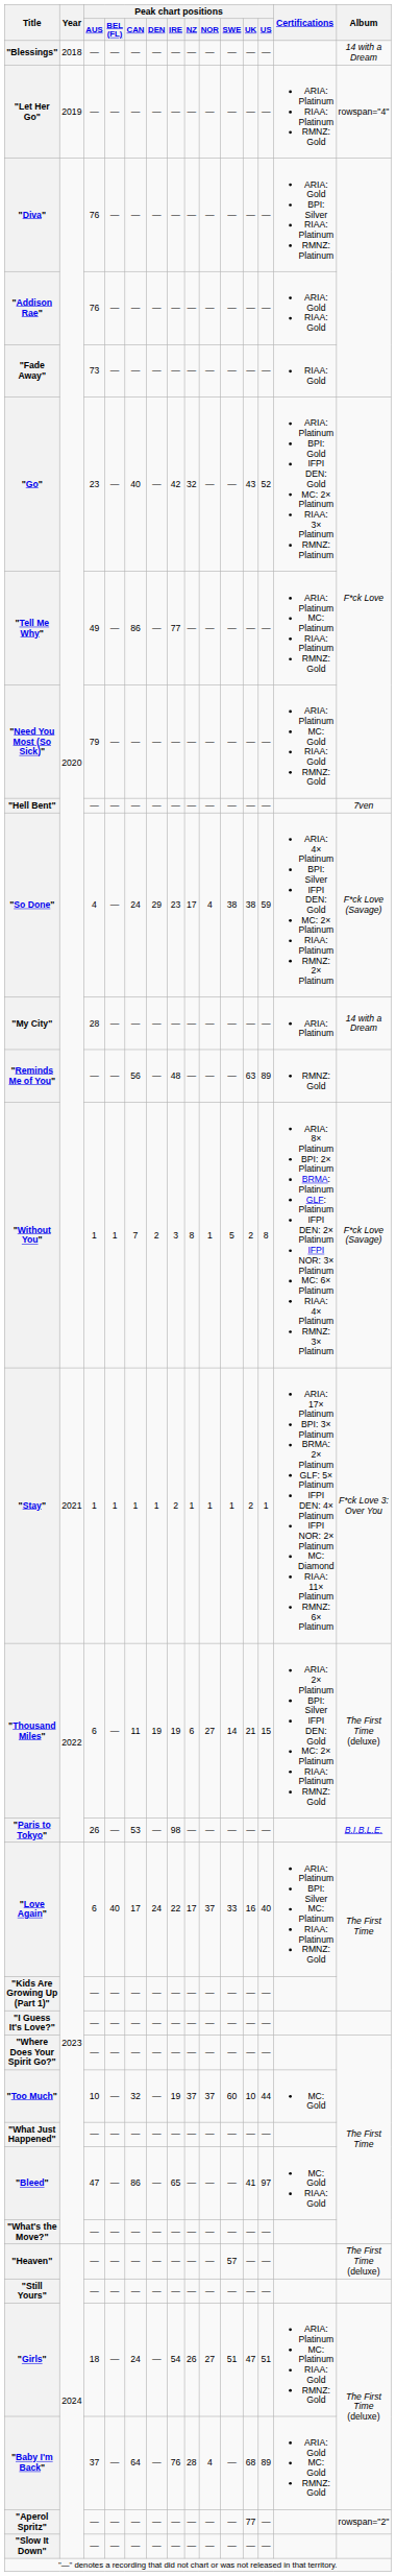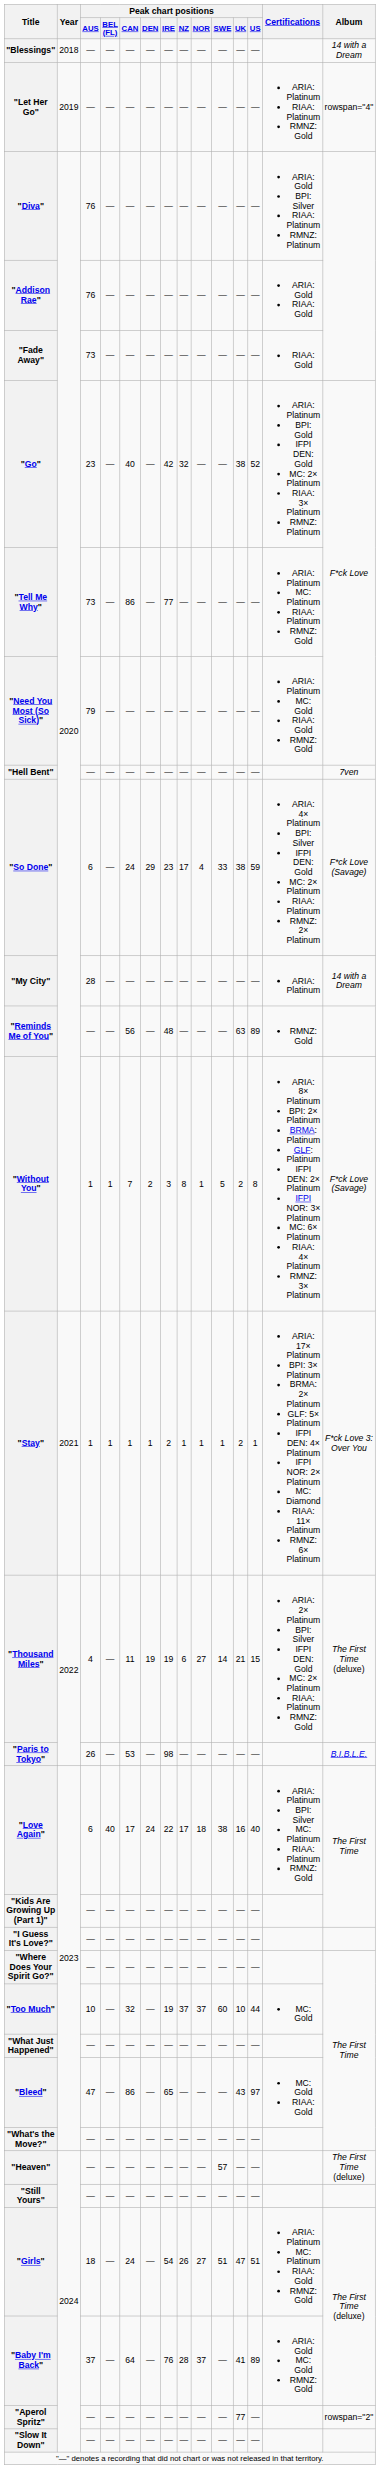"Go" | Peak chart positions / UK: 43 -> 38
"Tell Me Why" | Peak chart positions / AUS: 49 -> 73
"So Done" | Peak chart positions / AUS: 4 -> 6
"So Done" | Peak chart positions / SWE: 38 -> 33
"Thousand Miles" | Peak chart positions / AUS: 6 -> 4
"Love Again" | Peak chart positions / NOR: 37 -> 18
"Love Again" | Peak chart positions / SWE: 33 -> 38
"Bleed" | Peak chart positions / UK: 41 -> 43
"Baby I'm Back" | Peak chart positions / NOR: 4 -> 37
"Baby I'm Back" | Peak chart positions / UK: 68 -> 41
